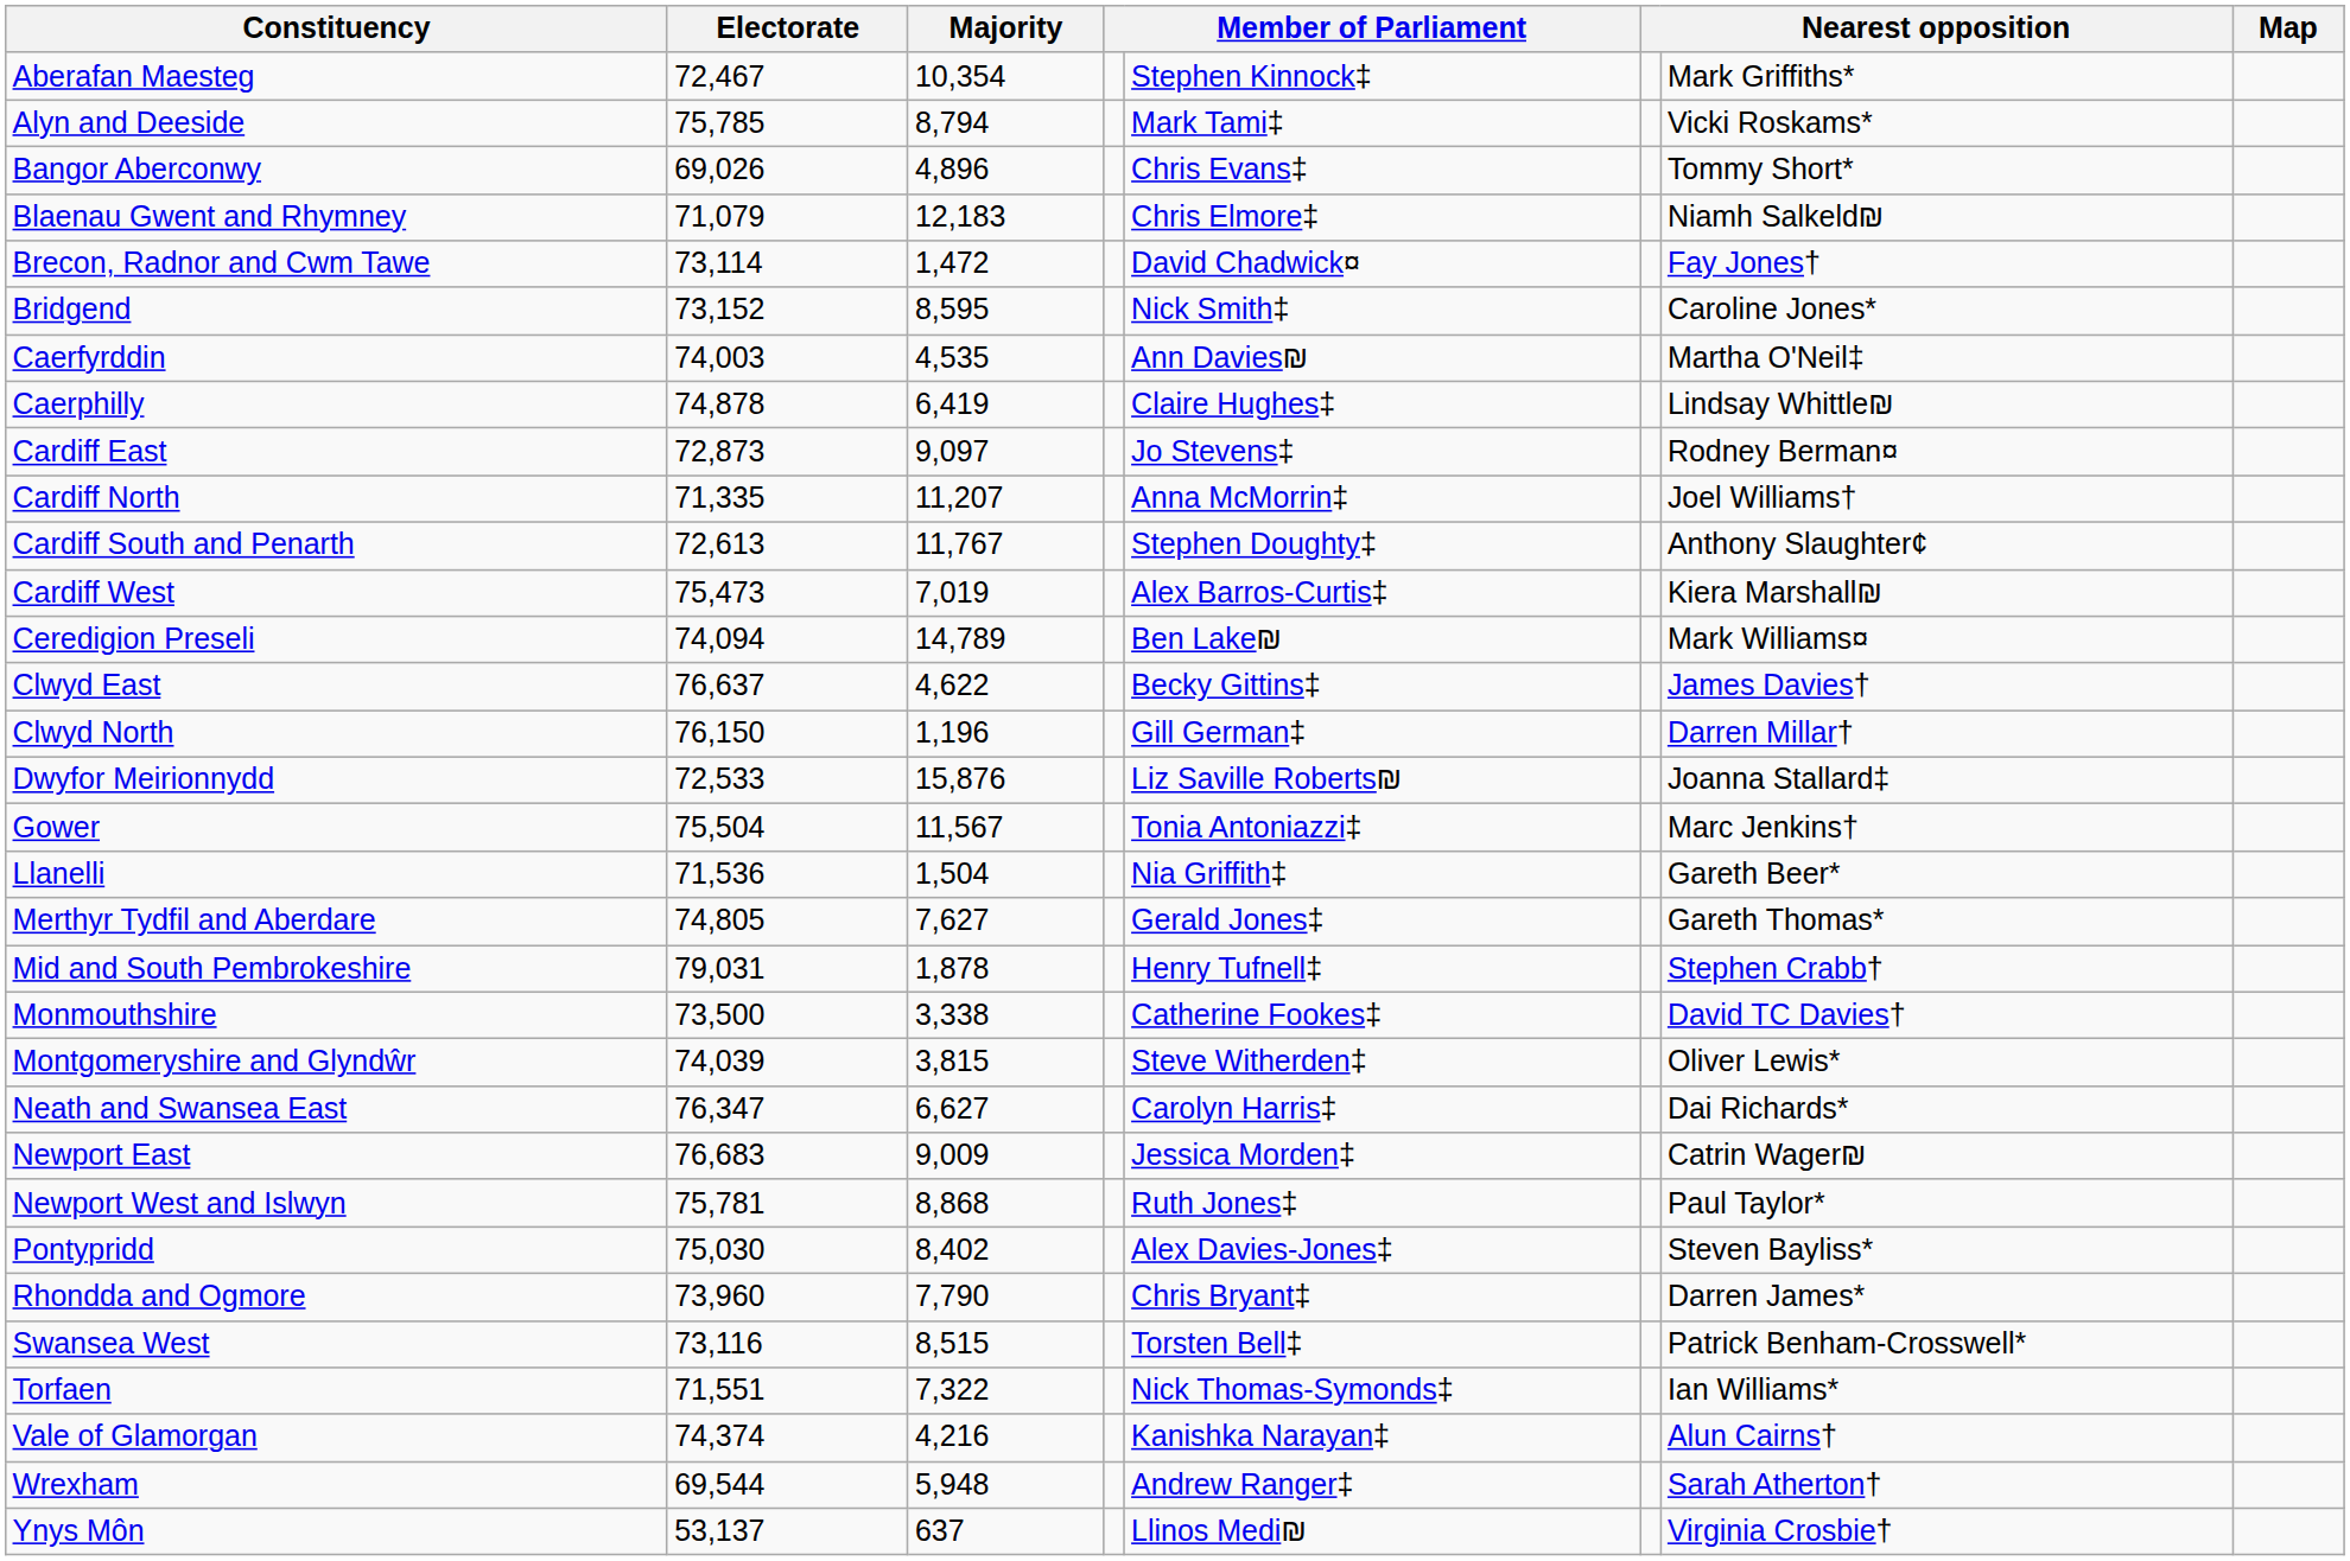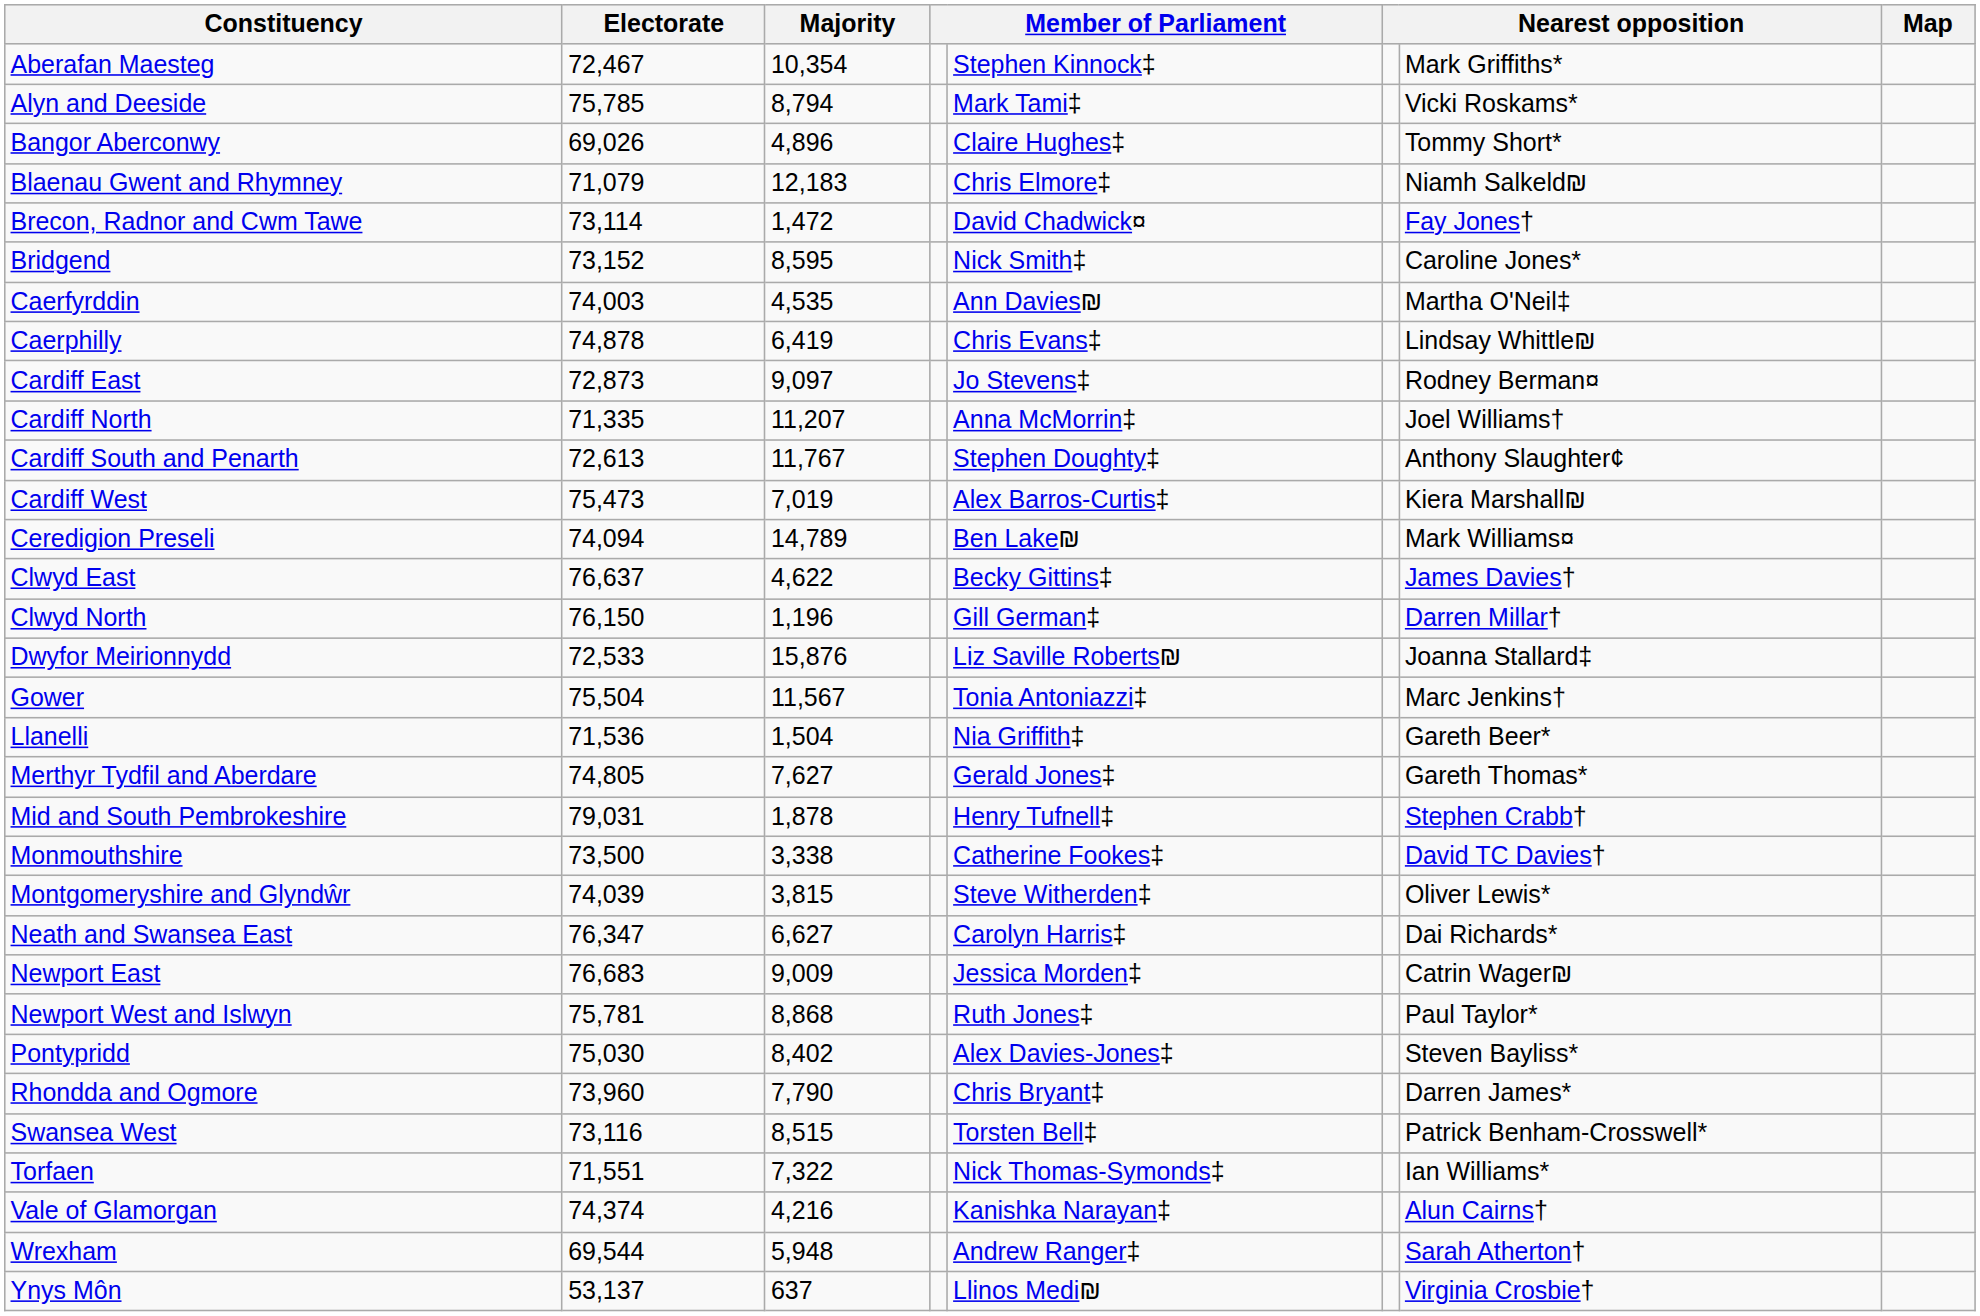Bangor Aberconwy | column 5: Chris Evans‡ -> Claire Hughes‡
Caerphilly | column 5: Claire Hughes‡ -> Chris Evans‡
